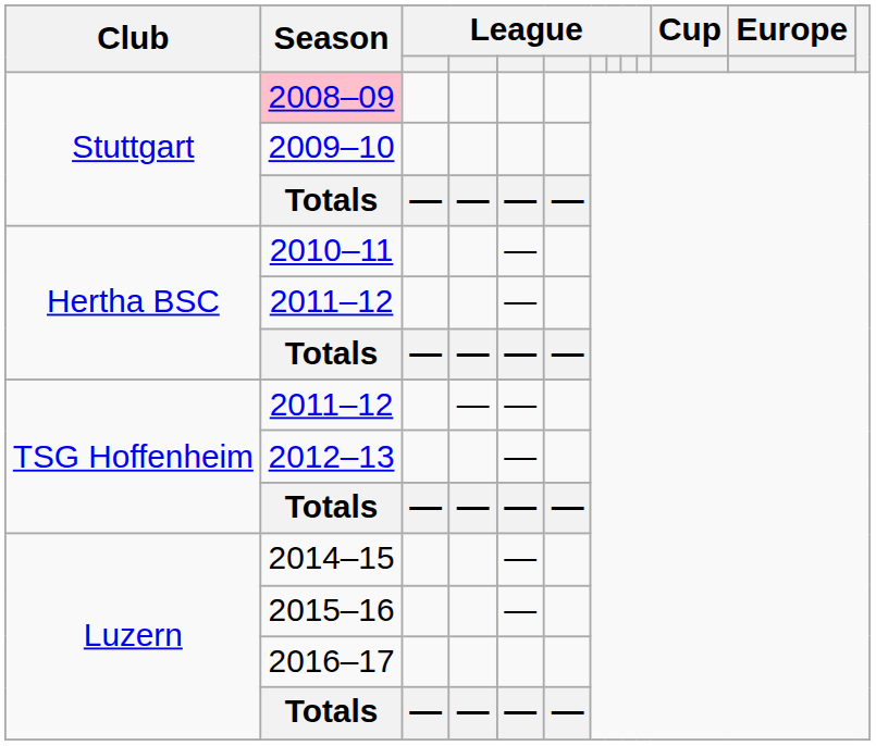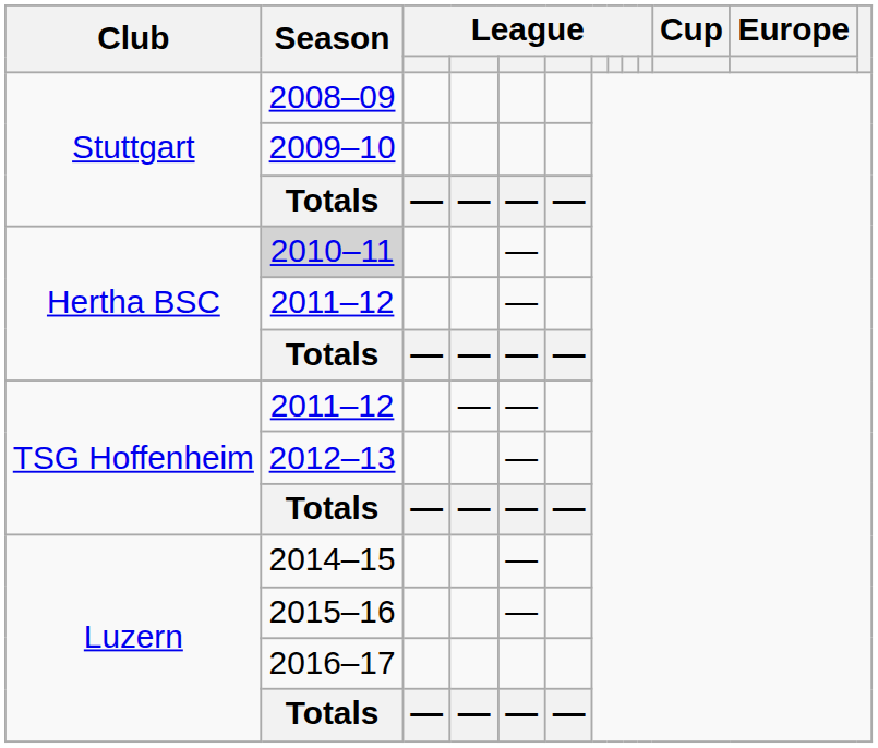2008–09 | Season: pink background -> no background
2010–11 | Season: no background -> lightgrey background
